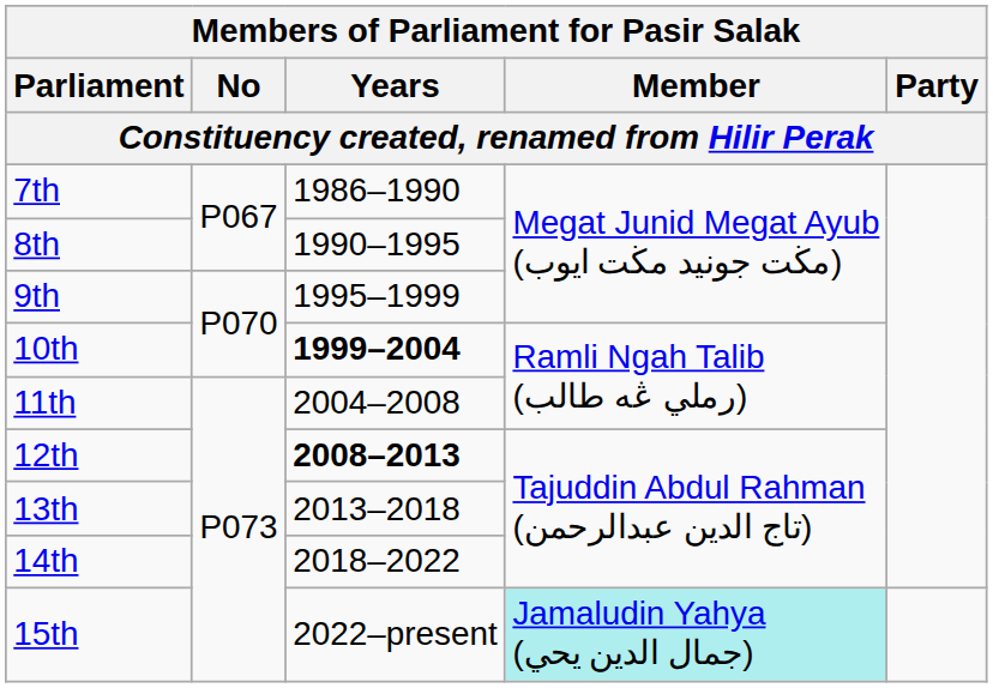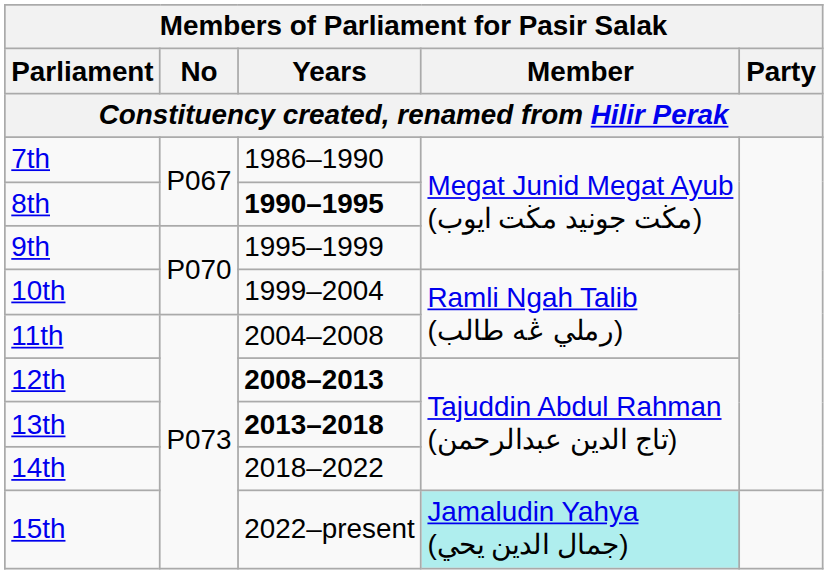8th | Years: normal -> bold
10th | Years: bold -> normal
13th | Years: normal -> bold
